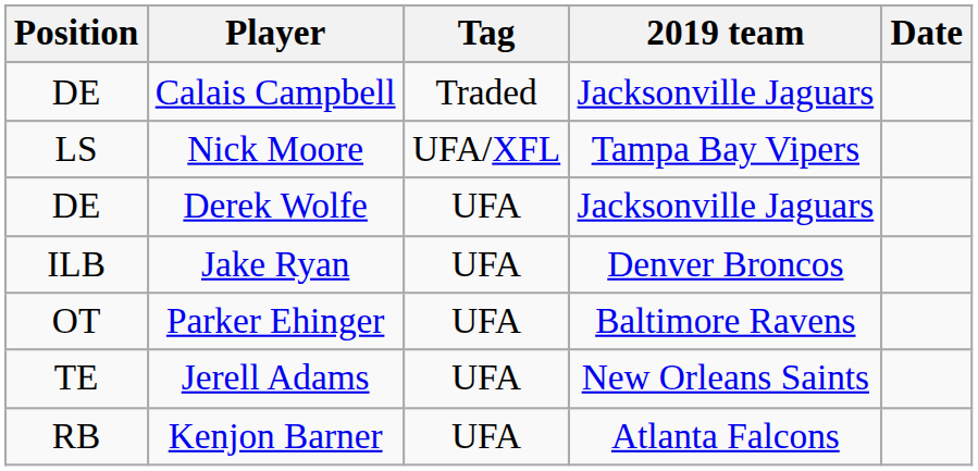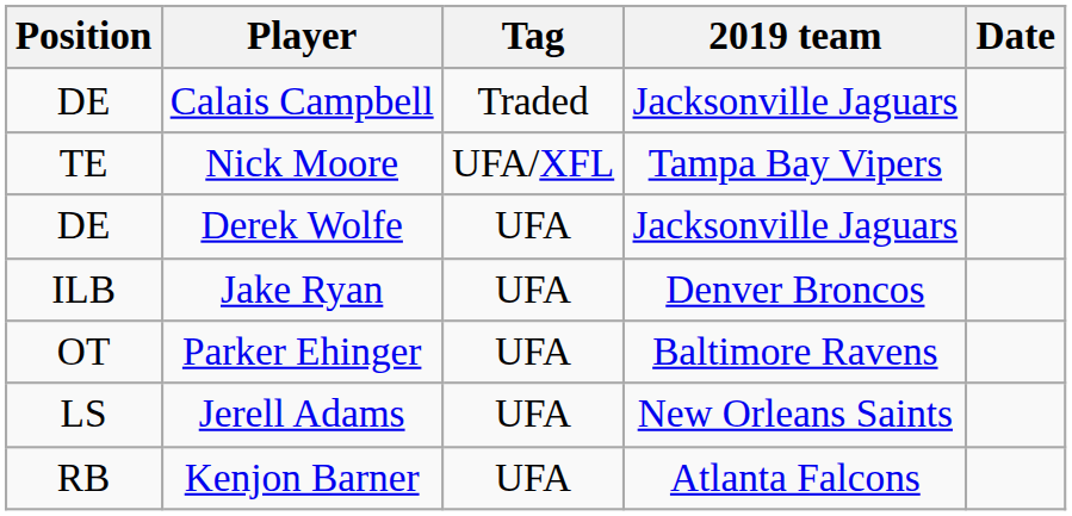Nick Moore | Position: LS -> TE
Jerell Adams | Position: TE -> LS
